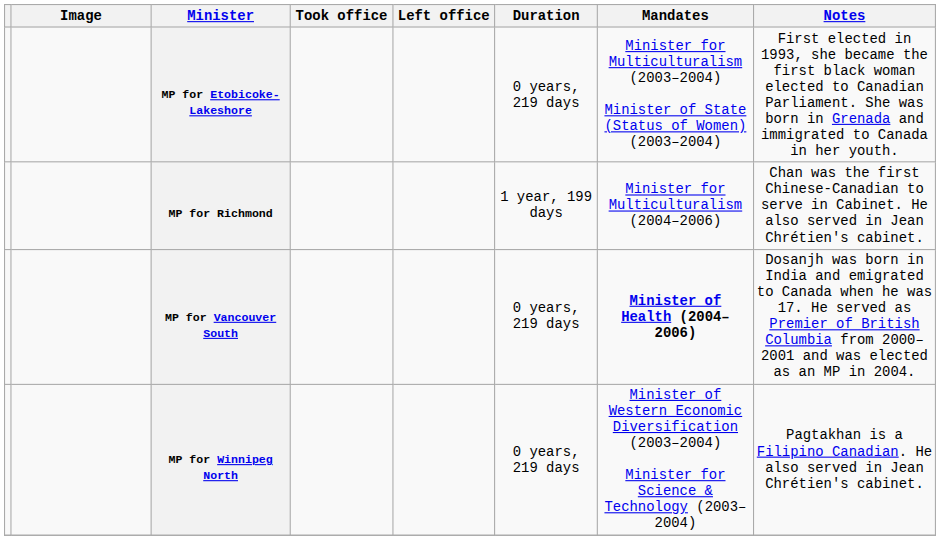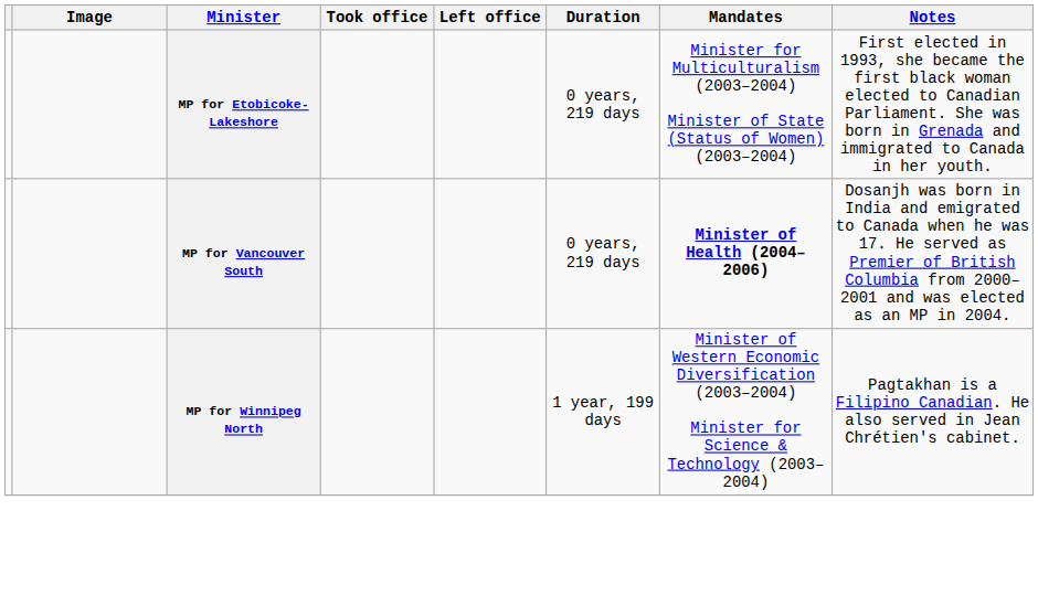- row: MP for Richmond | 1 year, 199 days | Minister for Multiculturalism (2004–2006) | Chan was the first Chinese-Canadian to serve in Cabinet. He also served in Jean Chrétien's cabinet.
MP for Winnipeg North | Duration: 0 years, 219 days -> 1 year, 199 days
